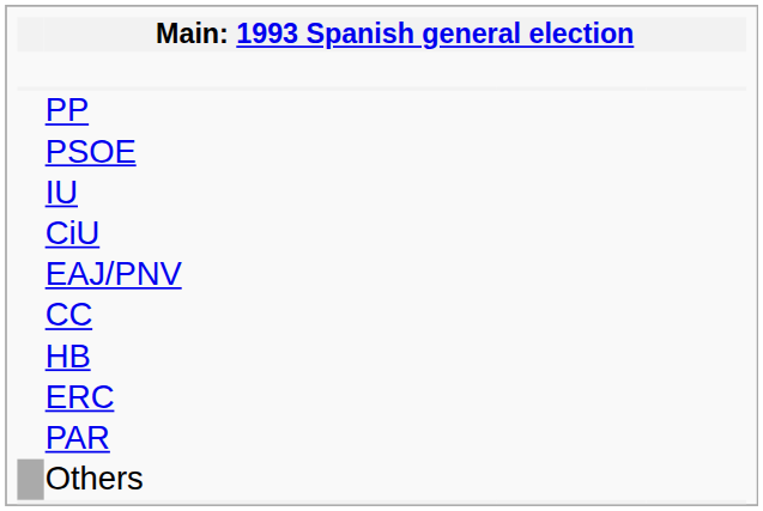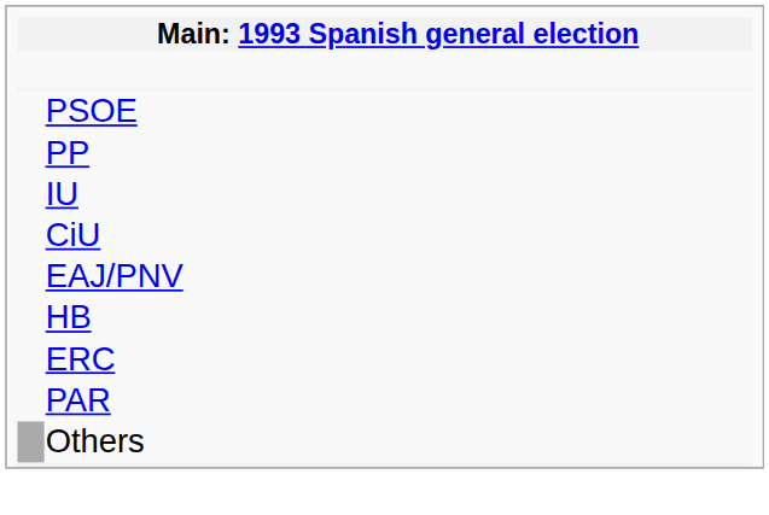rows swapped: PSOE <-> PP
- row: CC
